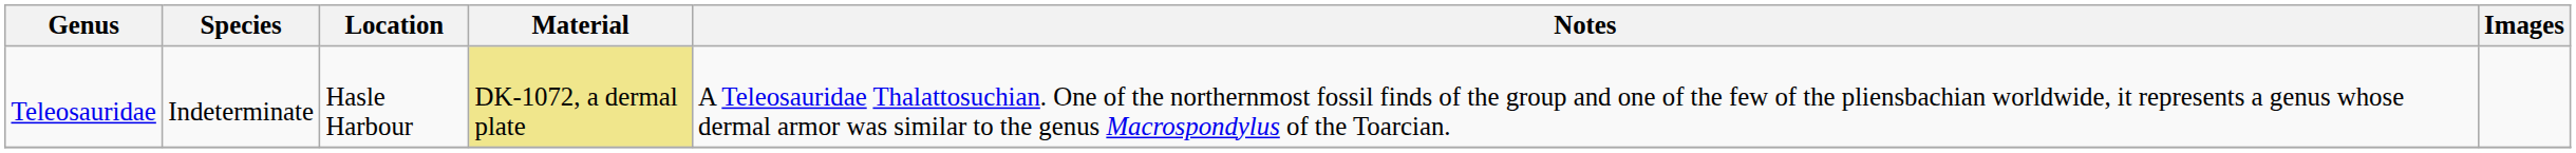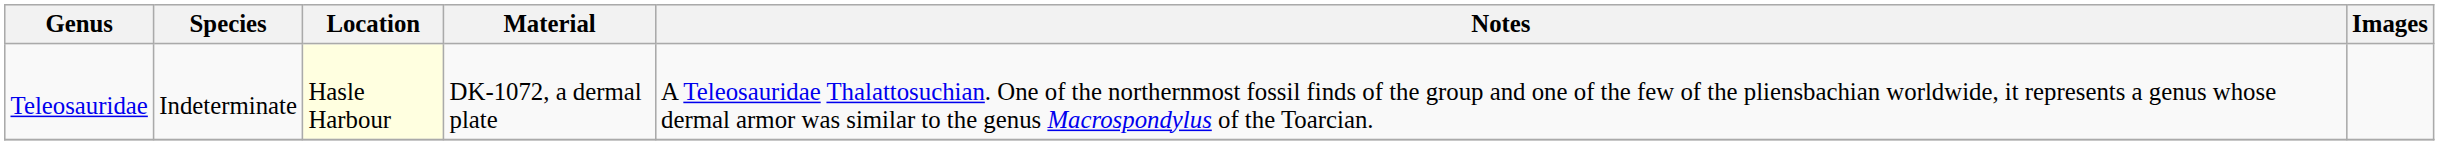Teleosauridae | Location: no background -> lightyellow background
Teleosauridae | Material: khaki background -> no background
